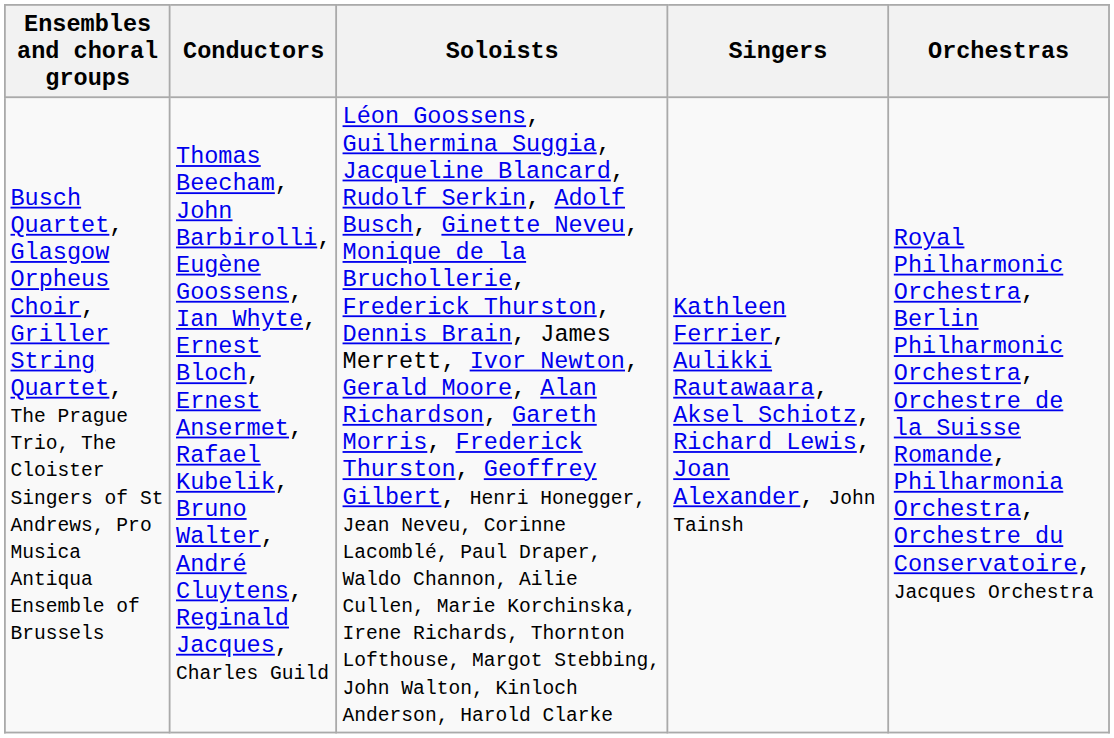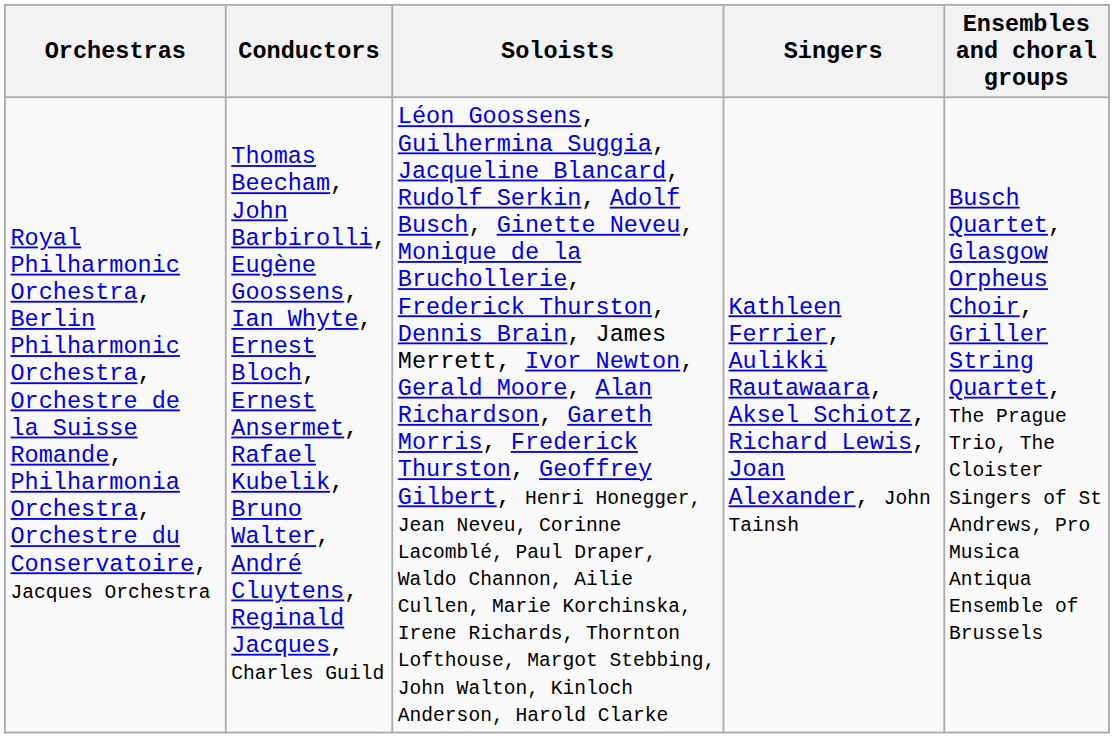columns swapped: Orchestras <-> Ensembles and choral groups
